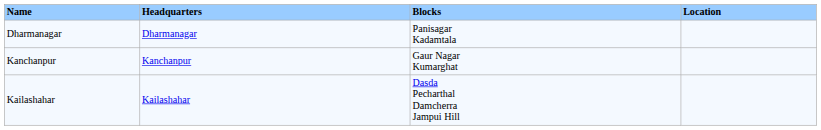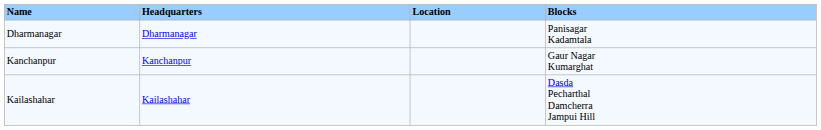columns swapped: Blocks <-> Location
